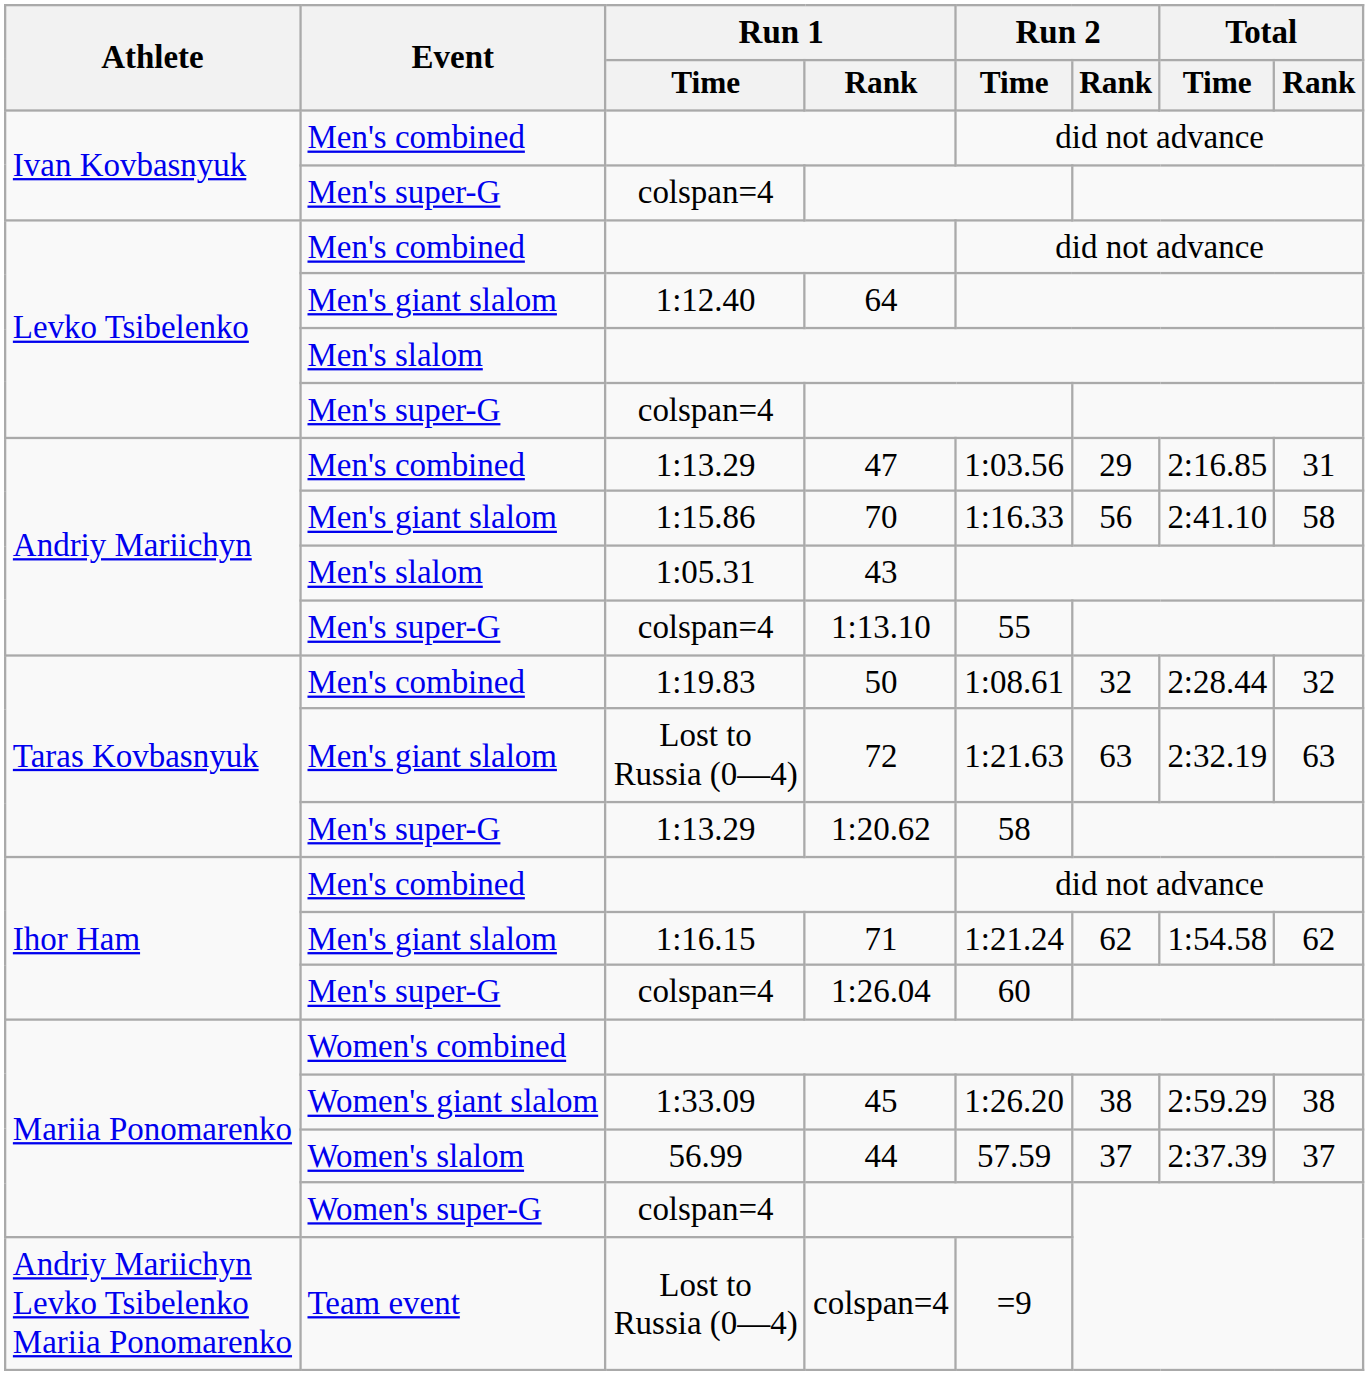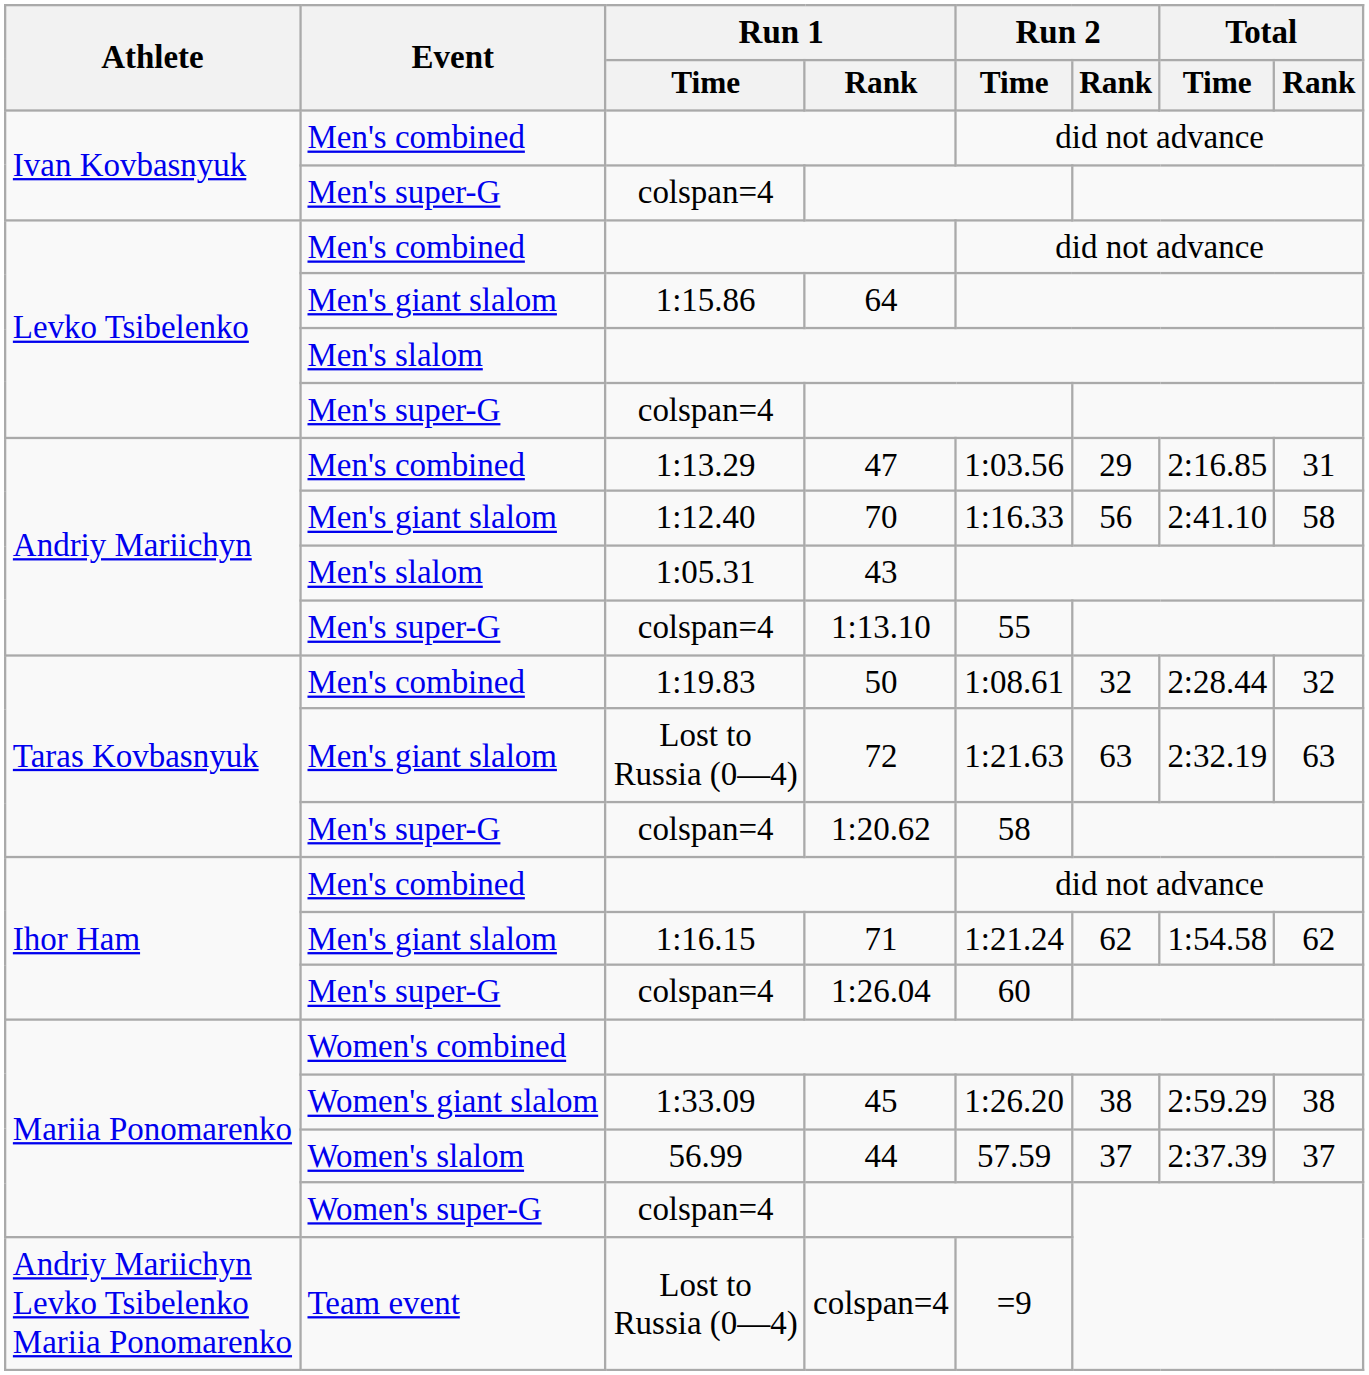64 | Run 1 / Time: 1:12.40 -> 1:15.86
70 | Run 1 / Time: 1:15.86 -> 1:12.40
1:20.62 | Run 1 / Time: 1:13.29 -> colspan=4
